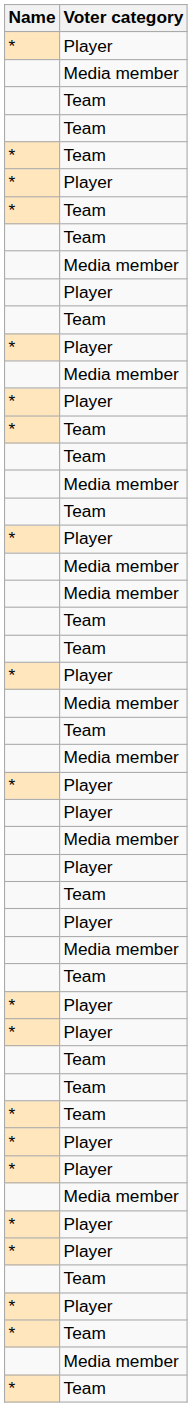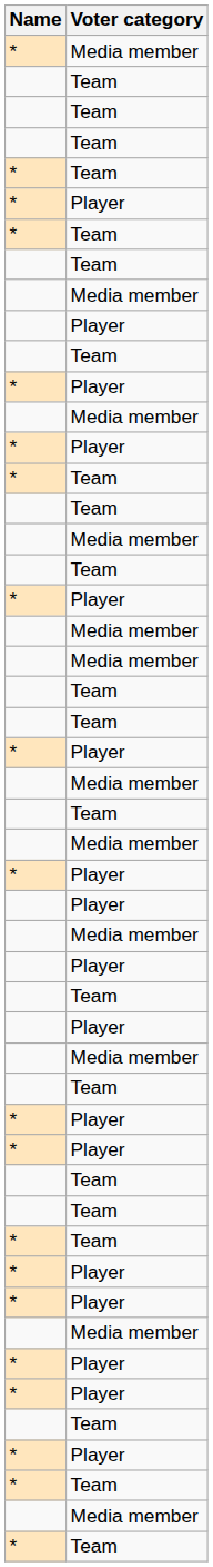row 2 | Voter category: Player -> Media member
row 3 | Voter category: Media member -> Team
